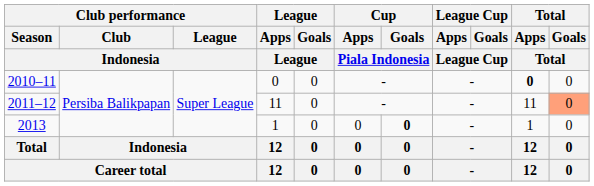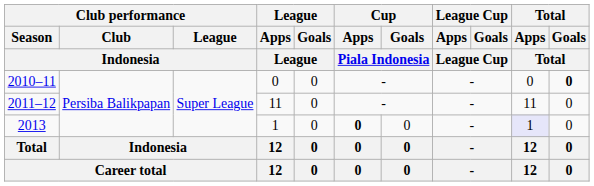2010–11 | Total / Apps / Total: bold -> normal
2010–11 | Total / Goals / Total: normal -> bold
2011–12 | Total / Goals / Total: lightsalmon background -> no background
2013 | Cup / Apps / Piala Indonesia: normal -> bold
2013 | Cup / Goals / Piala Indonesia: bold -> normal
2013 | Total / Apps / Total: no background -> lavender background
